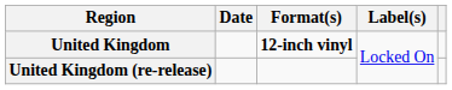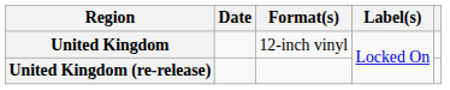United Kingdom | Format(s): bold -> normal
